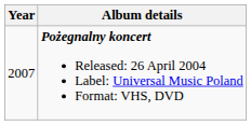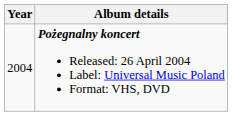row 2 | Year: 2007 -> 2004
